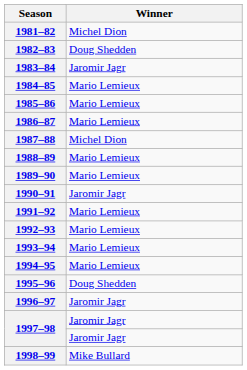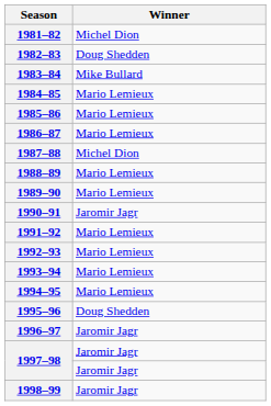row 4 | Winner: Jaromir Jagr -> Mike Bullard
row 20 | Winner: Mike Bullard -> Jaromir Jagr
